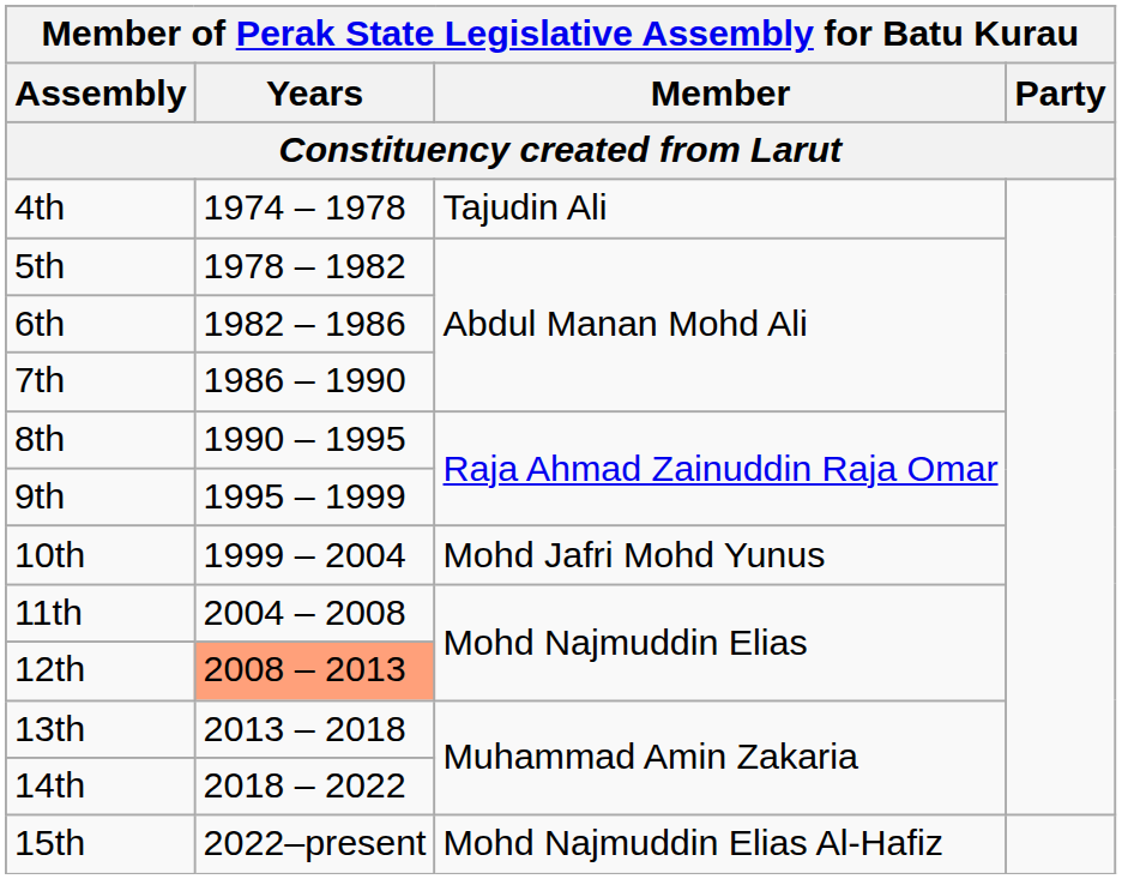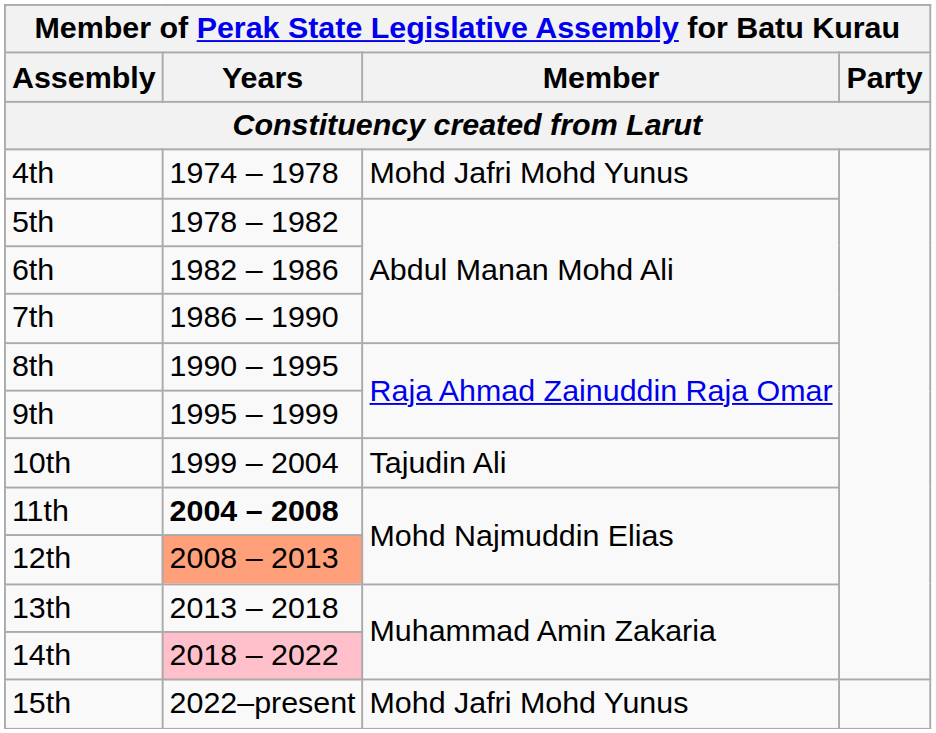4th | Member: Tajudin Ali -> Mohd Jafri Mohd Yunus
10th | Member: Mohd Jafri Mohd Yunus -> Tajudin Ali
11th | Years: normal -> bold
14th | Years: no background -> pink background
15th | Member: Mohd Najmuddin Elias Al-Hafiz -> Mohd Jafri Mohd Yunus
